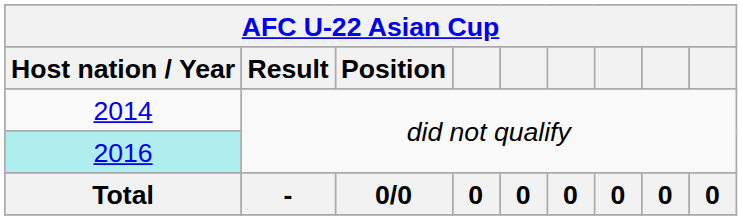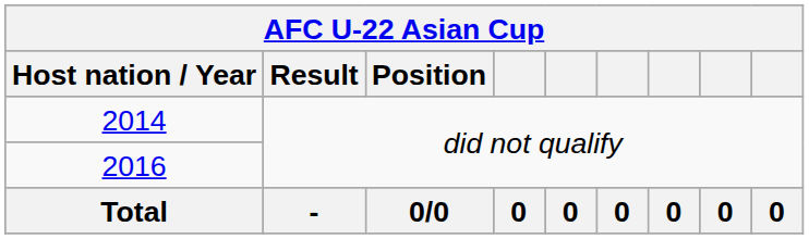2016 | Host nation / Year: paleturquoise background -> no background
